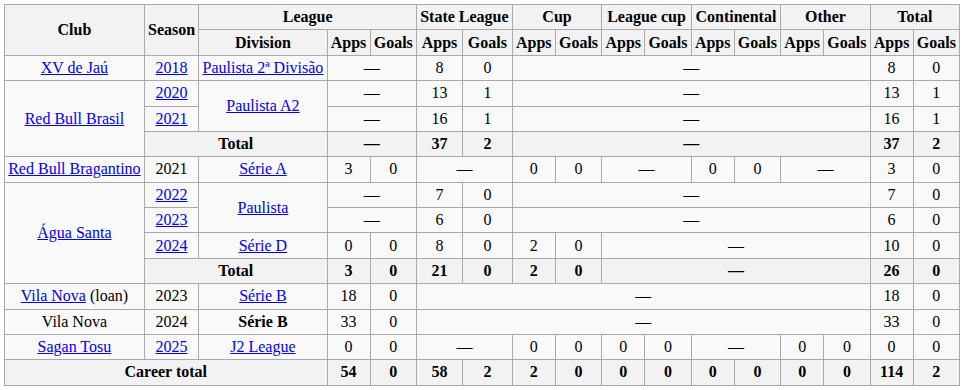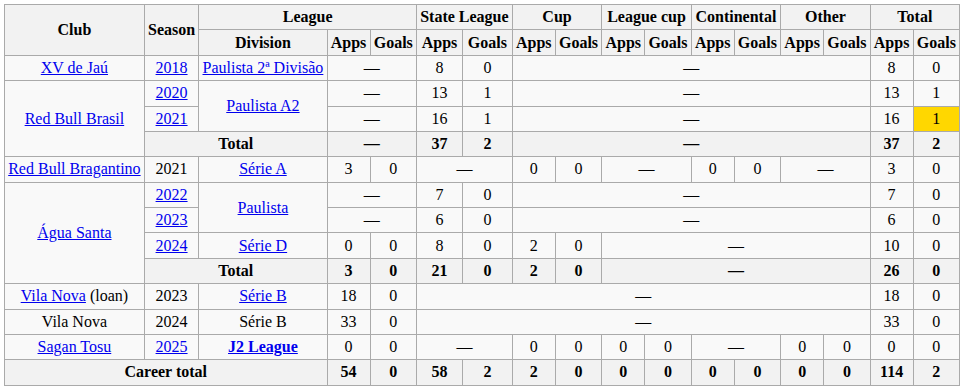Red Bull Brasil / 2021 | Total / Goals: no background -> gold background
Vila Nova | League / Division: bold -> normal
Sagan Tosu | League / Division: normal -> bold
